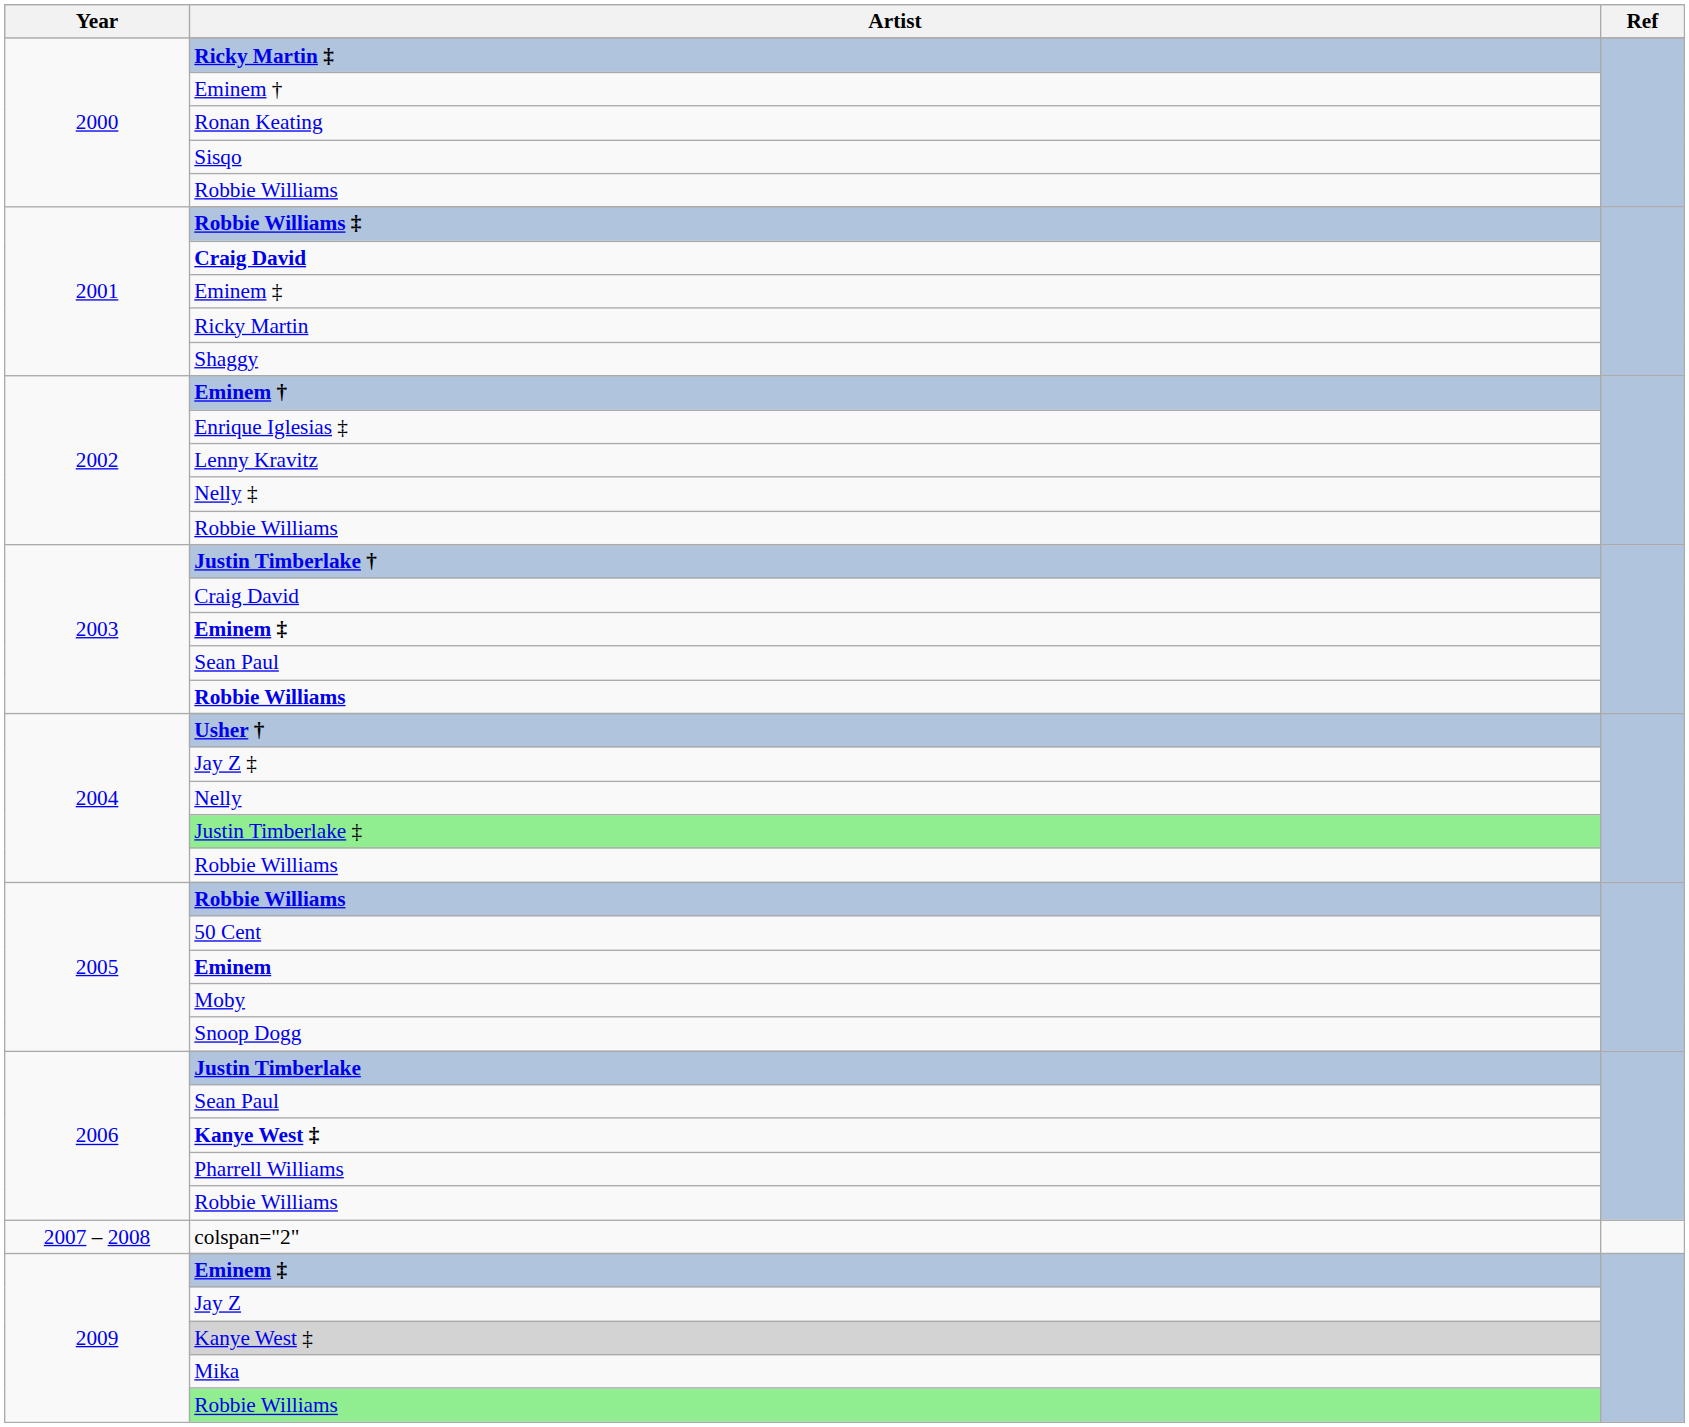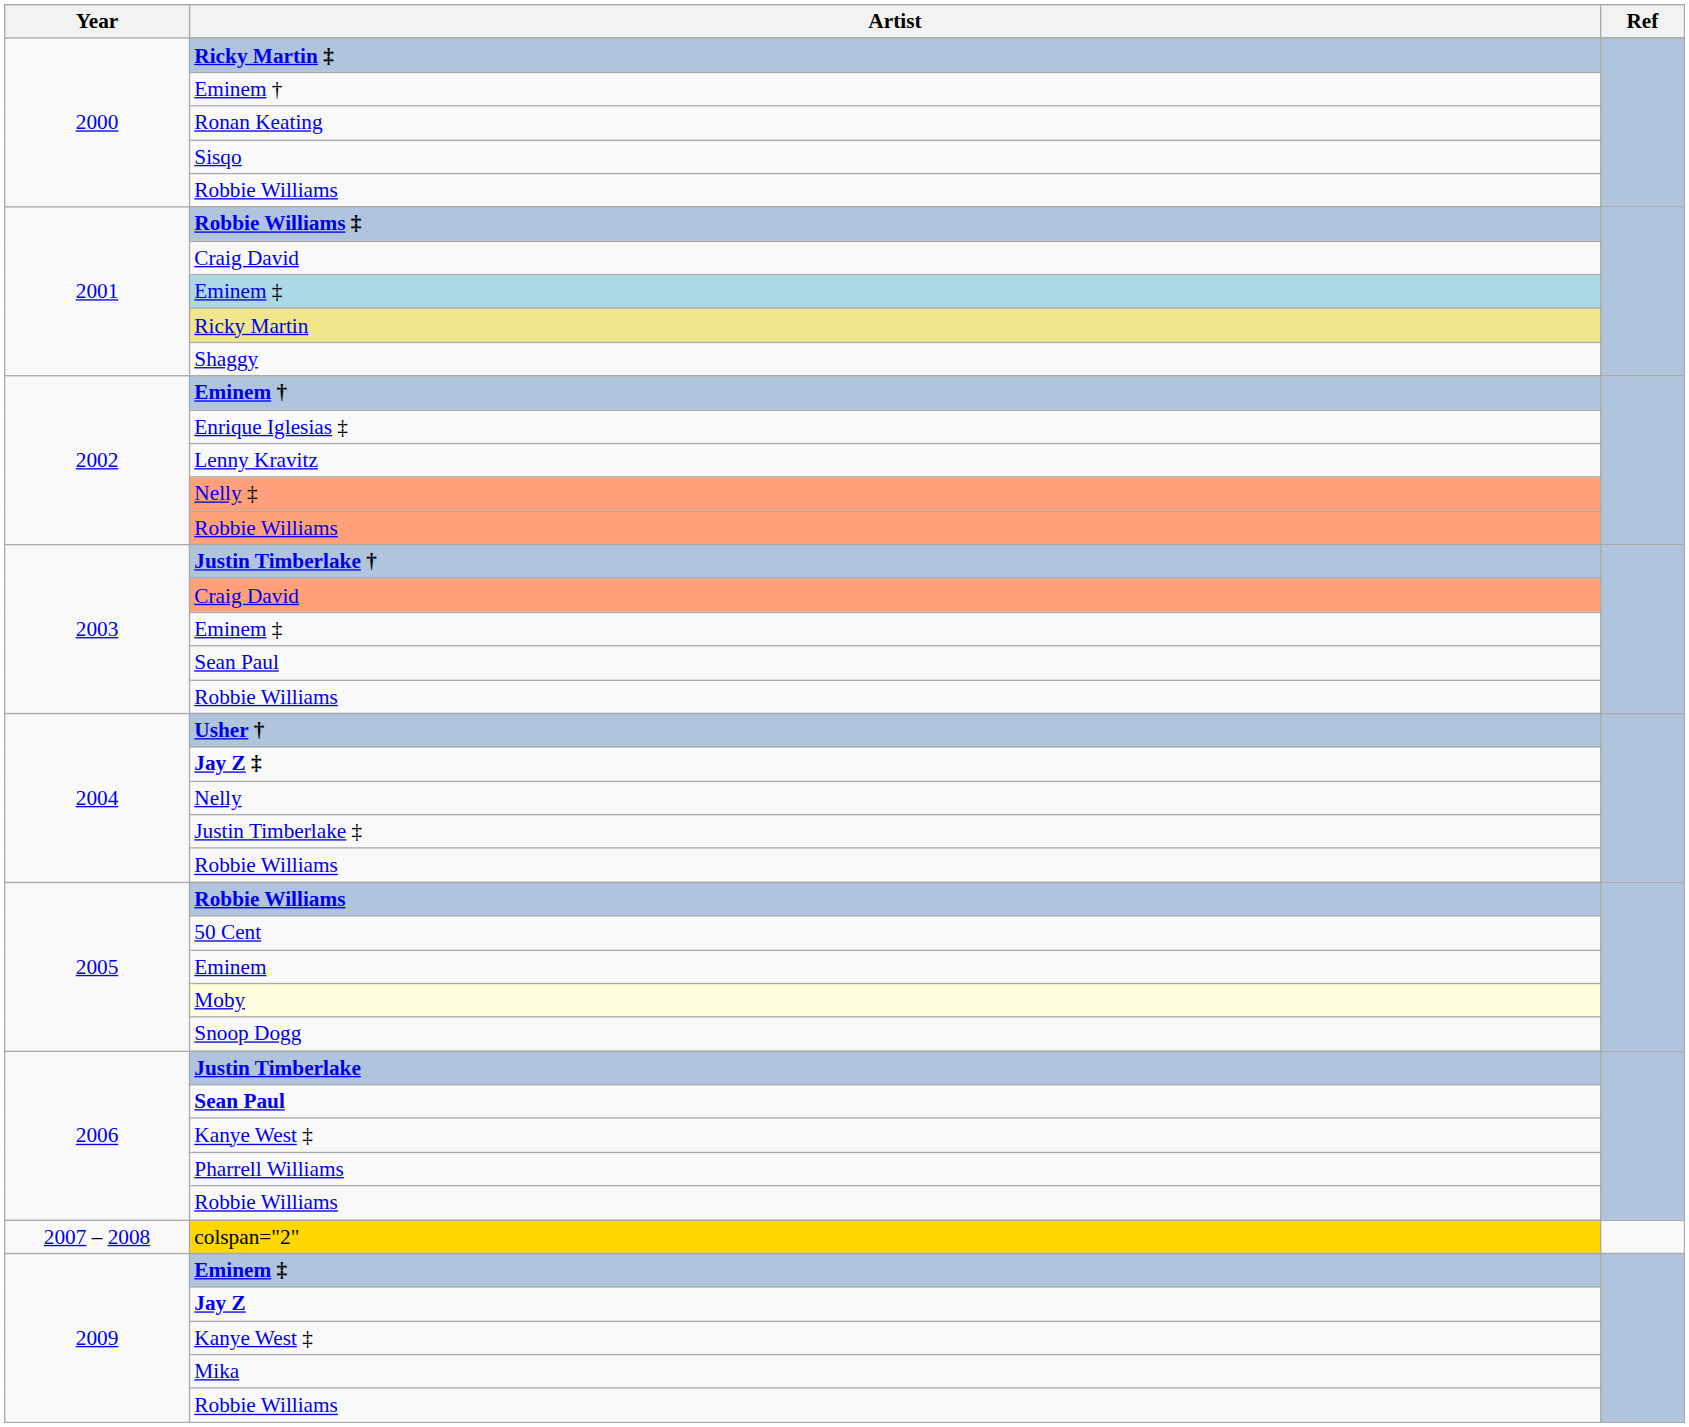2001 / Craig David | Artist: bold -> normal
2001 / Eminem ‡ | Artist: no background -> lightblue background
Ricky Martin | Artist: no background -> khaki background
Nelly ‡ | Artist: no background -> lightsalmon background
2002 / Robbie Williams | Artist: no background -> lightsalmon background
2003 / Craig David | Artist: no background -> lightsalmon background
2003 / Eminem ‡ | Artist: bold -> normal
2003 / Robbie Williams | Artist: bold -> normal
Jay Z ‡ | Artist: normal -> bold
Justin Timberlake ‡ | Artist: lightgreen background -> no background
Eminem | Artist: bold -> normal
Moby | Artist: no background -> lightyellow background
2006 / Sean Paul | Artist: normal -> bold
2006 / Kanye West ‡ | Artist: bold -> normal
colspan="2" | Artist: no background -> gold background
Jay Z | Artist: normal -> bold
2009 / Kanye West ‡ | Artist: lightgrey background -> no background
2009 / Robbie Williams | Artist: lightgreen background -> no background
